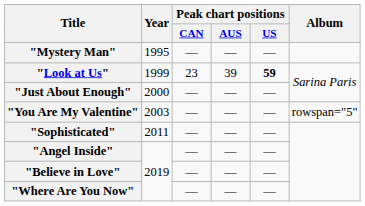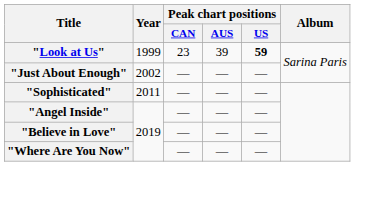- row: "Mystery Man" | 1995 | — | — | —
"Just About Enough" | Year: 2000 -> 2002
- row: "You Are My Valentine" | 2003 | — | — | — | rowspan="5"
